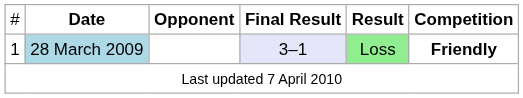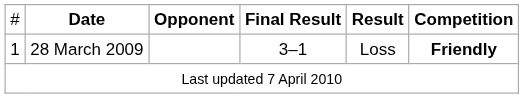1 | column 2: lightblue background -> no background
1 | column 4: lavender background -> no background
1 | column 5: lightgreen background -> no background
